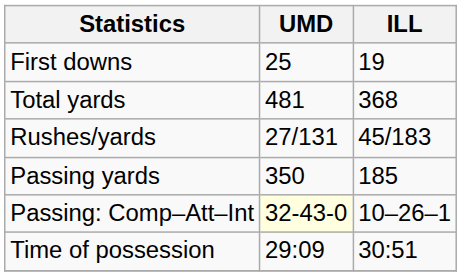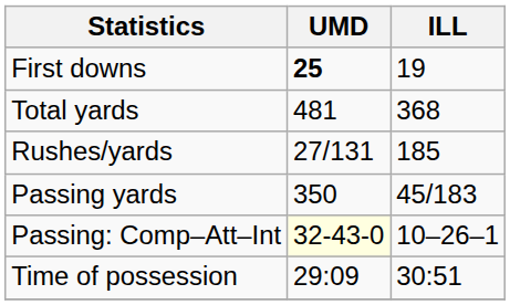First downs | UMD: normal -> bold
Rushes/yards | ILL: 45/183 -> 185
Passing yards | ILL: 185 -> 45/183
